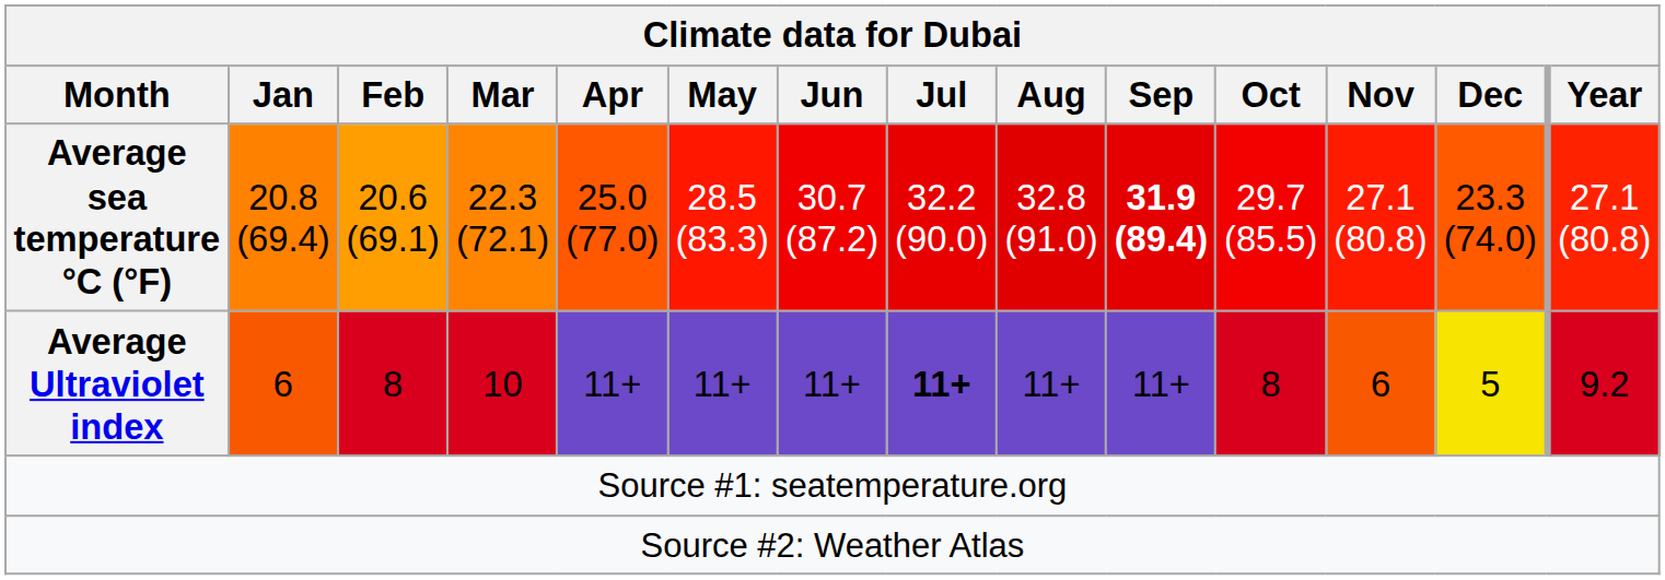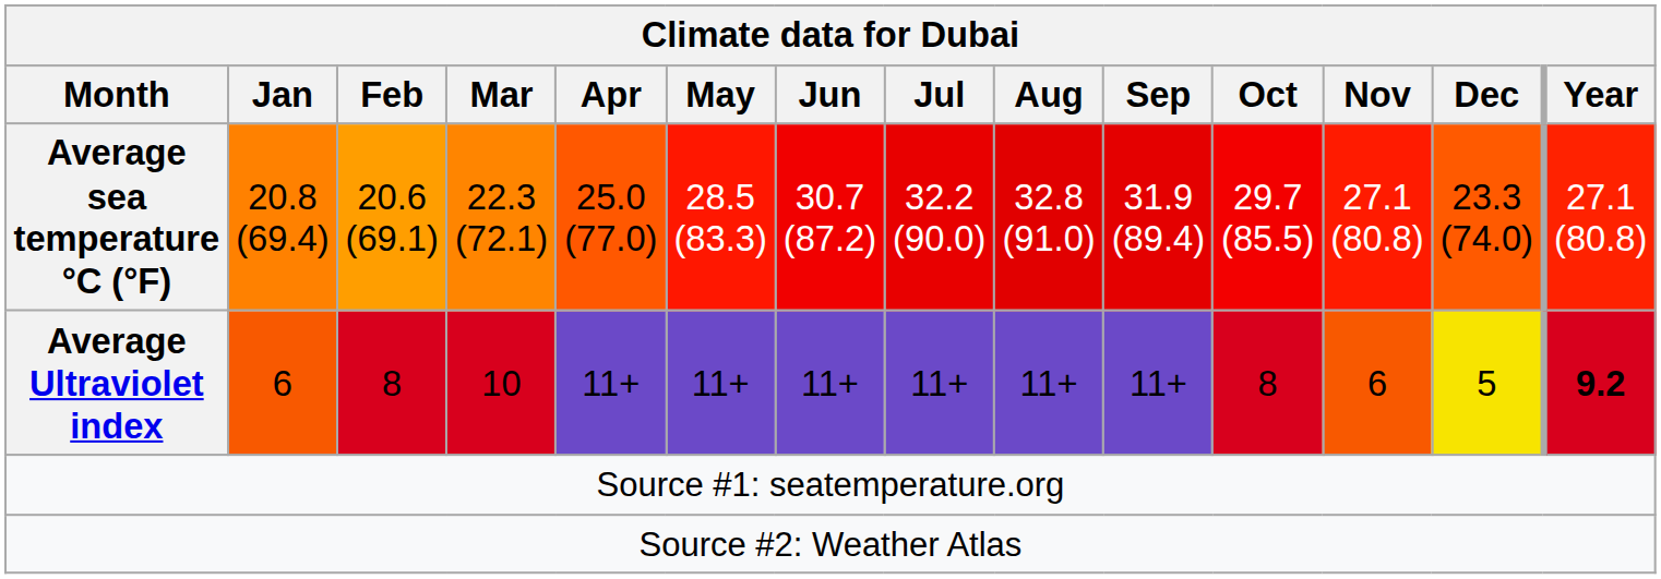row 3 | Sep: bold -> normal
row 4 | Jul: bold -> normal
row 4 | Year: normal -> bold
